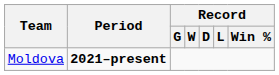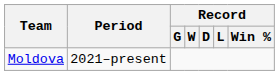Moldova | Period: bold -> normal
